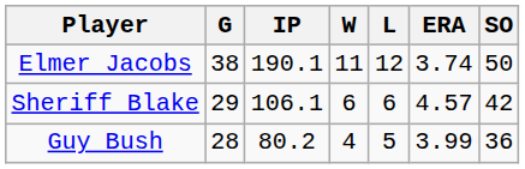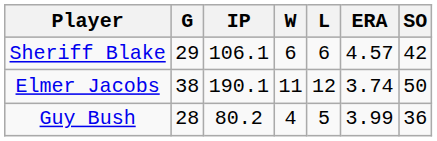rows swapped: Elmer Jacobs <-> Sheriff Blake
